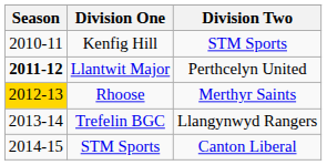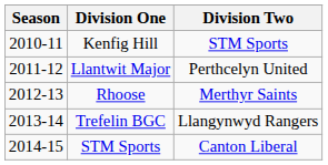Llantwit Major | Season: bold -> normal
Rhoose | Season: gold background -> no background
